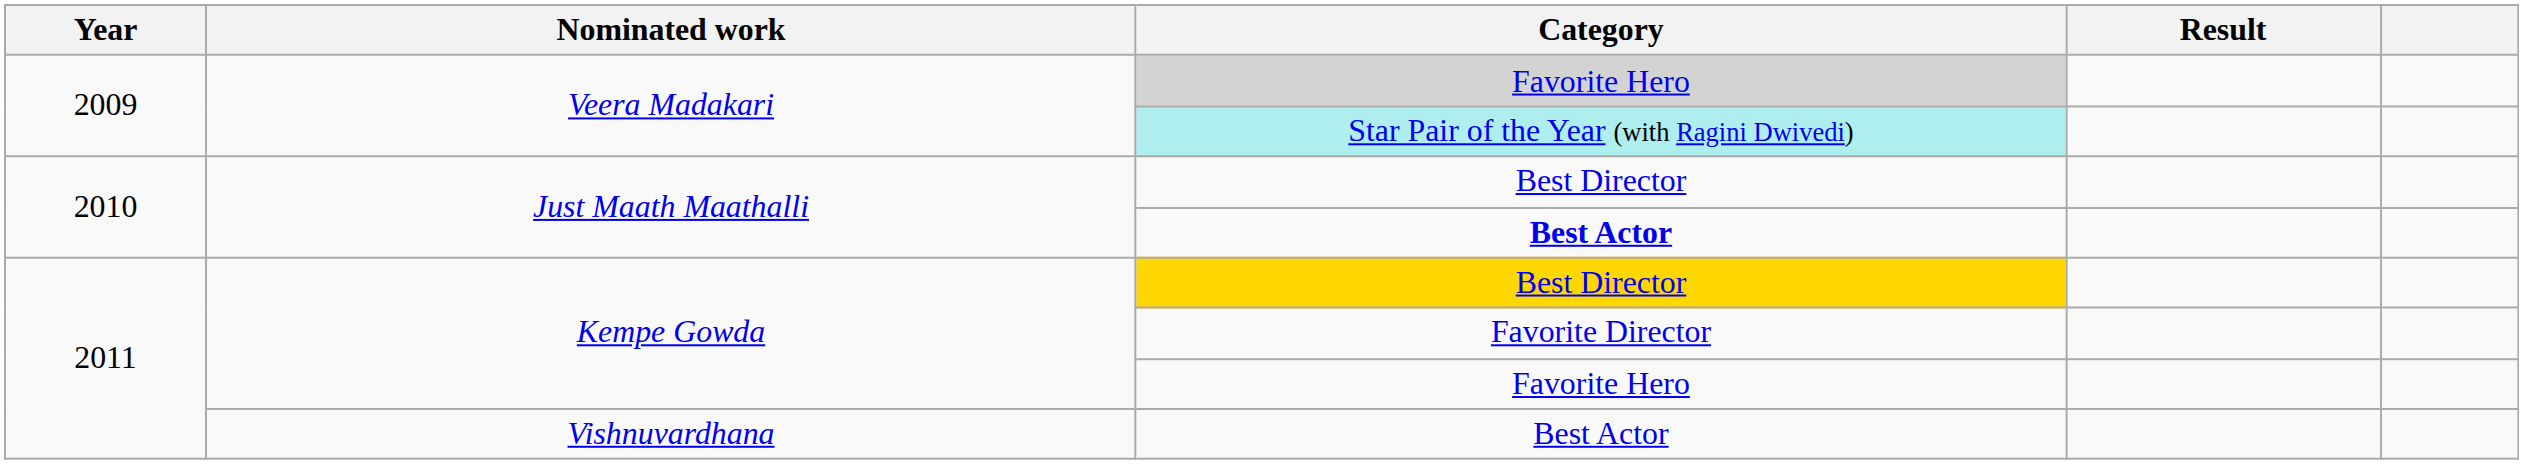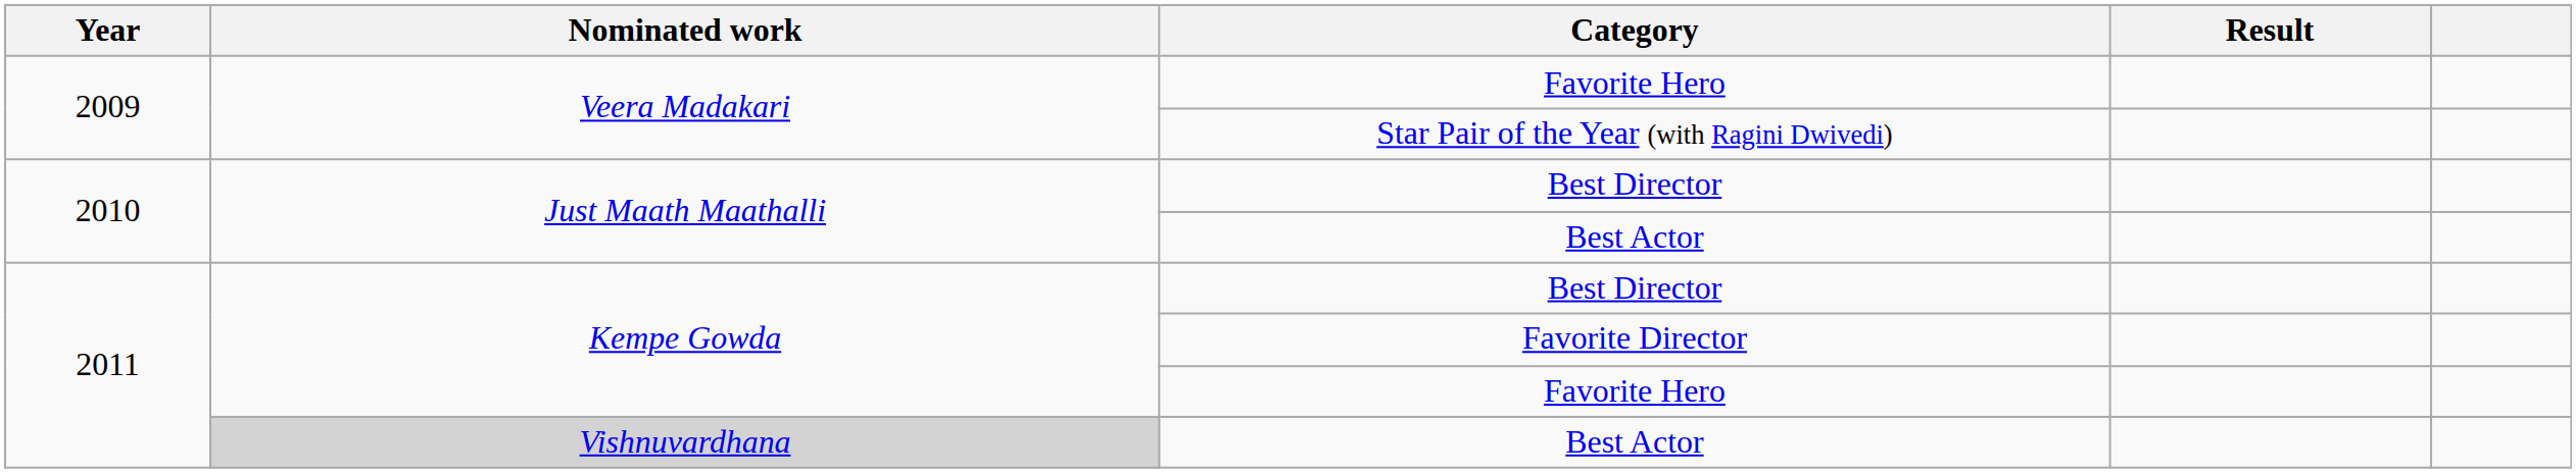Veera Madakari / Favorite Hero | Category: lightgrey background -> no background
Star Pair of the Year (with Ragini Dwivedi) | Category: paleturquoise background -> no background
Just Maath Maathalli / Best Actor | Category: bold -> normal
Kempe Gowda / Best Director | Category: gold background -> no background
Vishnuvardhana / Best Actor | Nominated work: no background -> lightgrey background
